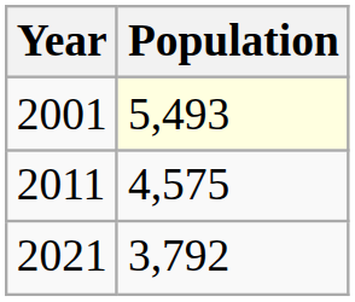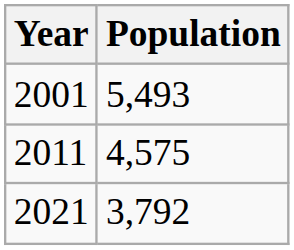2001 | Population: lightyellow background -> no background
